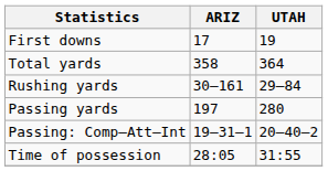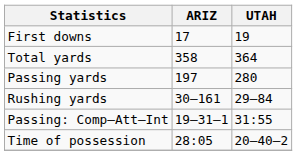rows swapped: Rushing yards <-> Passing yards
Passing: Comp–Att–Int | UTAH: 20–40–2 -> 31:55
Time of possession | UTAH: 31:55 -> 20–40–2
